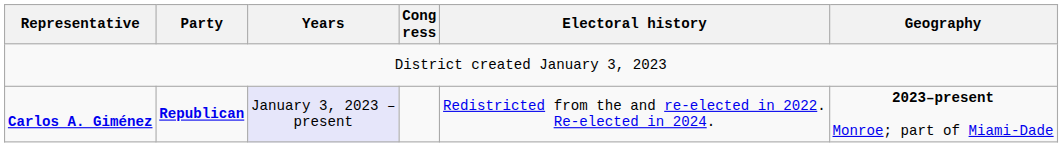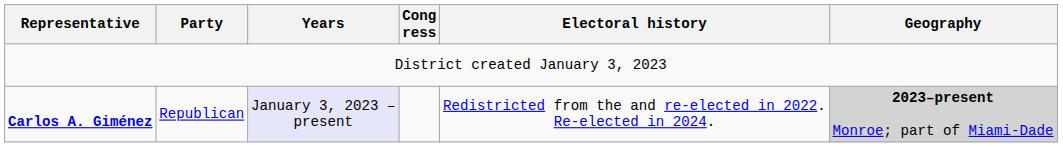Carlos A. Giménez | Party: bold -> normal
Carlos A. Giménez | Geography: no background -> lightgrey background
